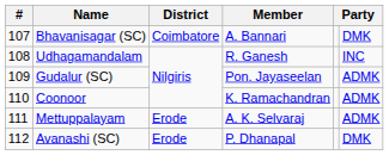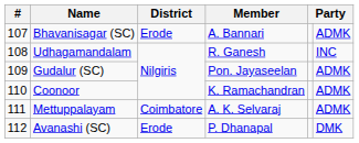Bhavanisagar (SC) | District: Coimbatore -> Erode
Bhavanisagar (SC) | column 6: DMK -> ADMK
Mettuppalayam | District: Erode -> Coimbatore
